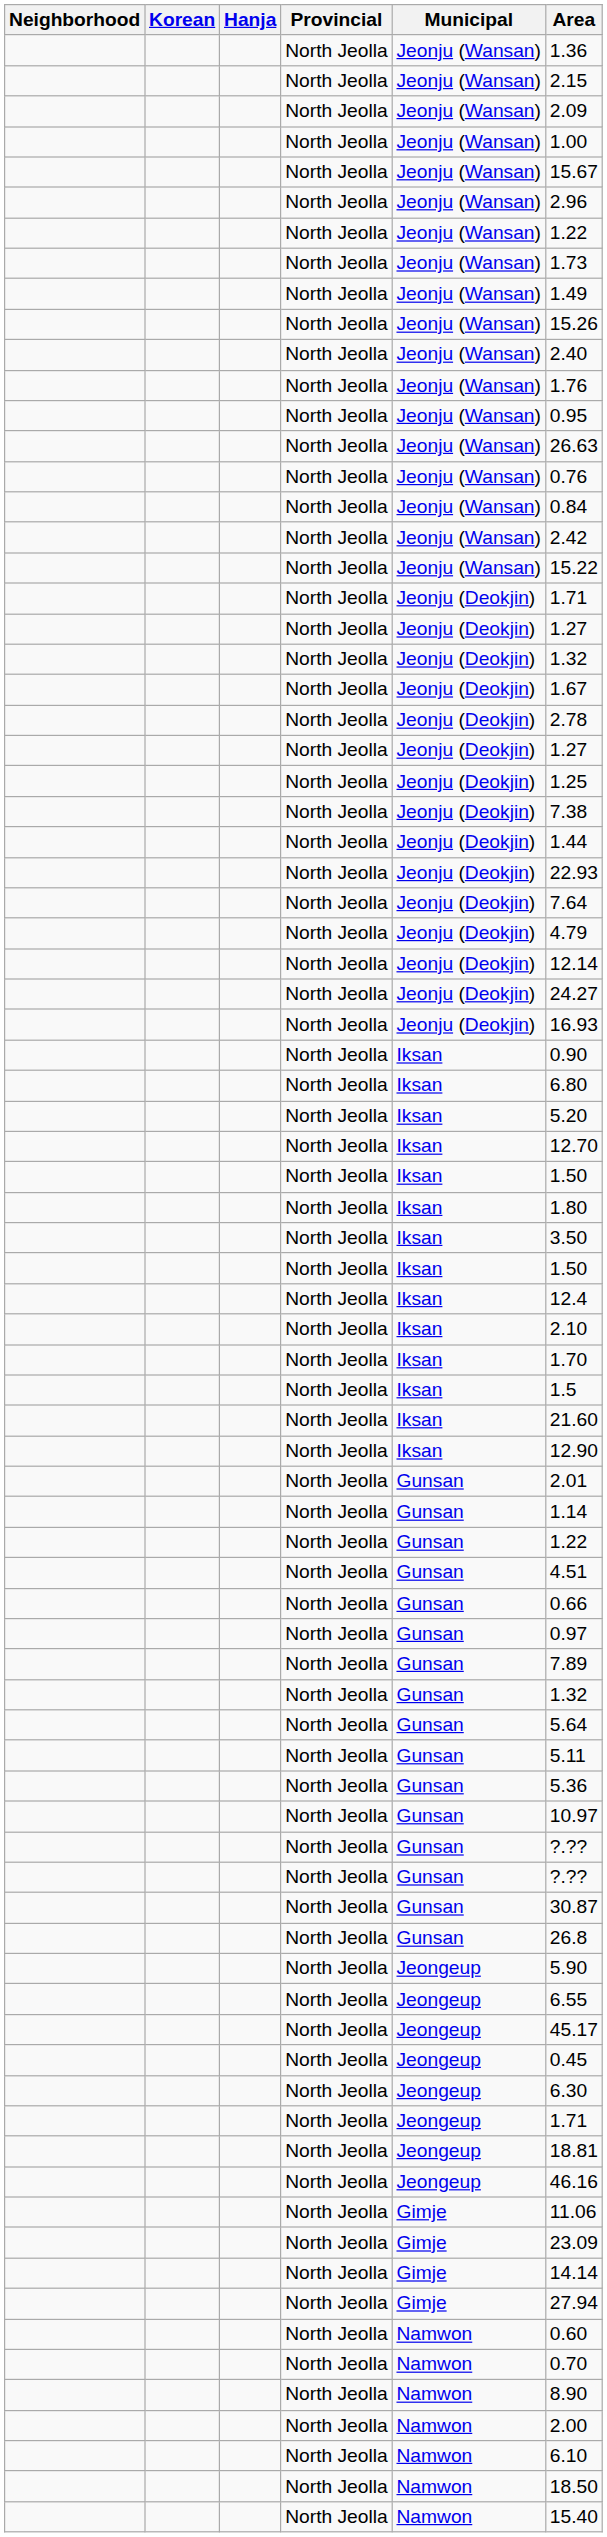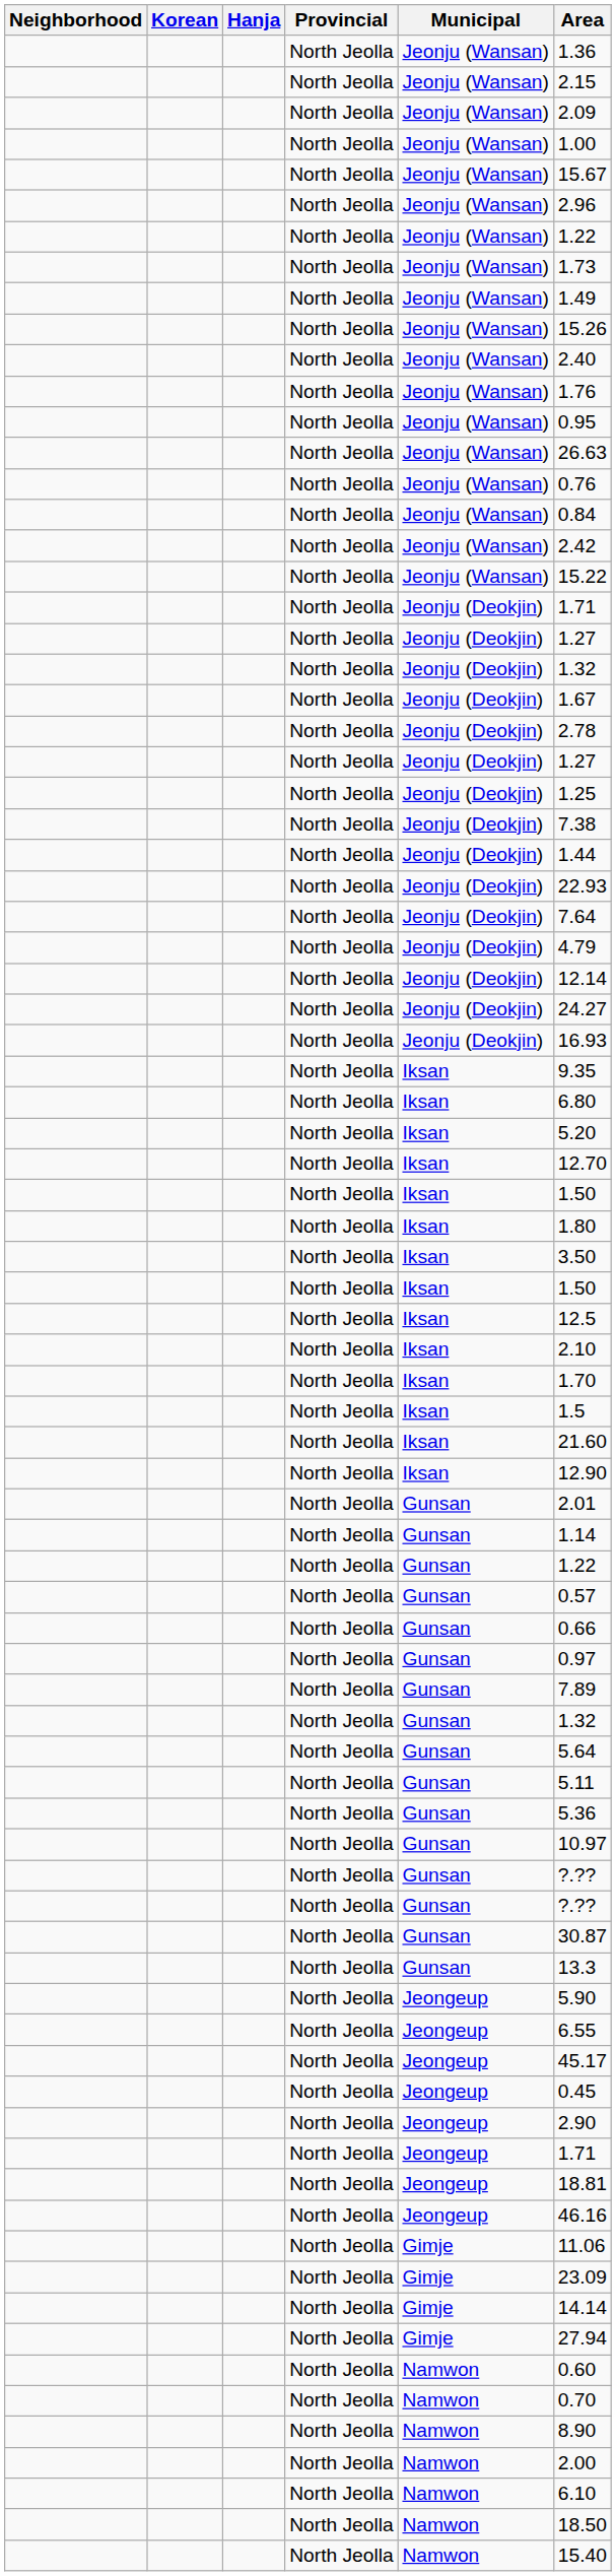row 35 | Area: 0.90 -> 9.35
row 43 | Area: 12.4 -> 12.5
row 52 | Area: 4.51 -> 0.57
row 64 | Area: 26.8 -> 13.3
row 69 | Area: 6.30 -> 2.90
